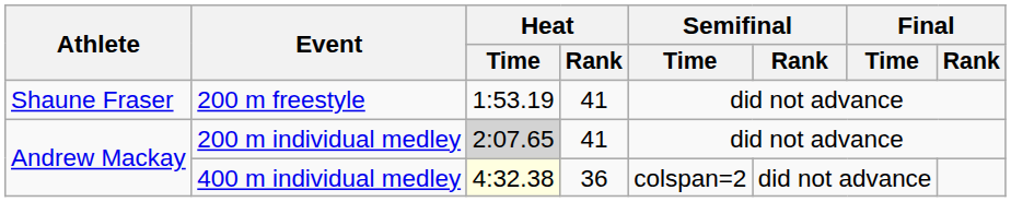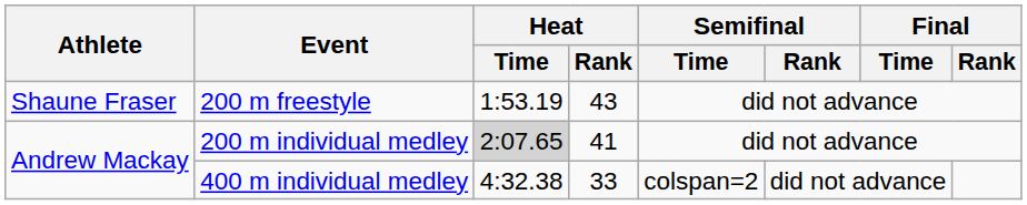200 m freestyle | Heat / Rank: 41 -> 43
400 m individual medley | Heat / Time: lightyellow background -> no background
400 m individual medley | Heat / Rank: 36 -> 33
